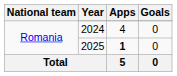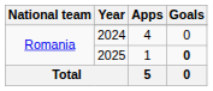2025 | Apps: bold -> normal
2025 | Goals: normal -> bold
